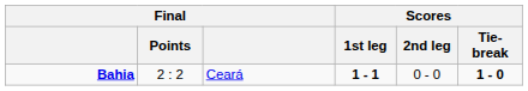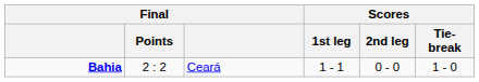Bahia | Scores / 1st leg: bold -> normal
Bahia | Scores / Tie-break: bold -> normal
